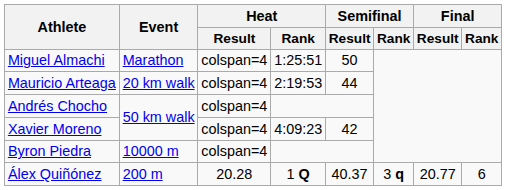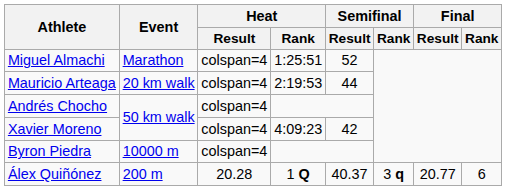Miguel Almachi | Semifinal / Result: 50 -> 52
